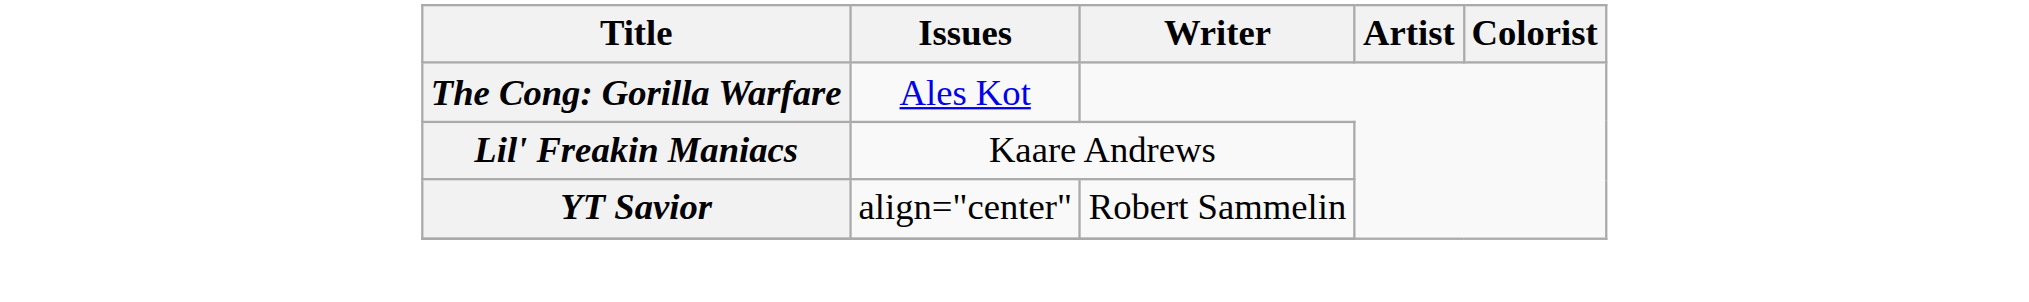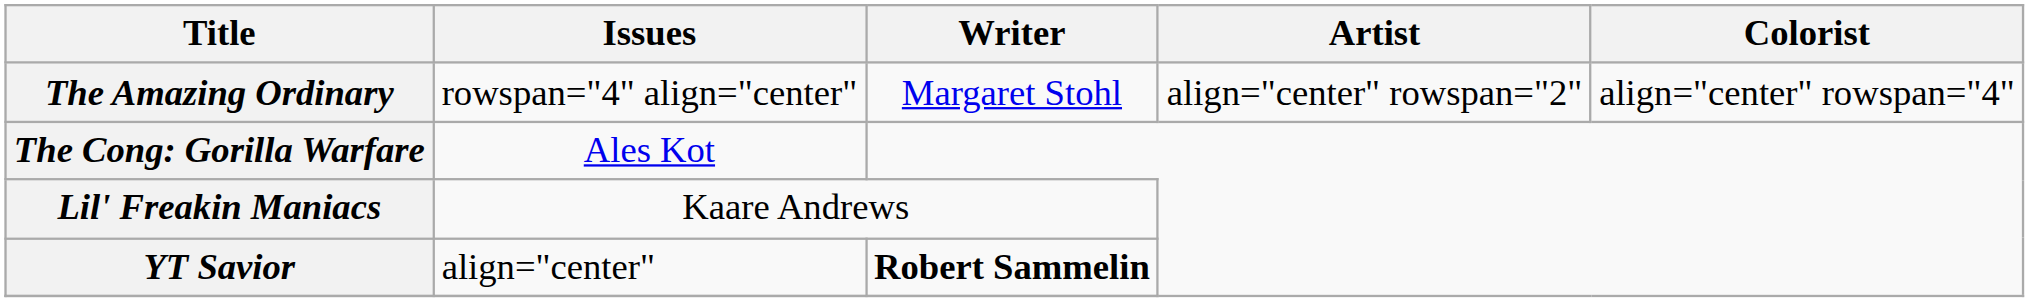+ row: The Amazing Ordinary | rowspan="4" align="center" | Margaret Stohl | align="center" rowspan="2" | align="center" rowspan="4"
YT Savior | Writer: normal -> bold
